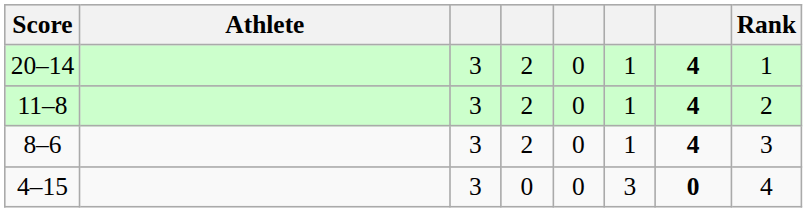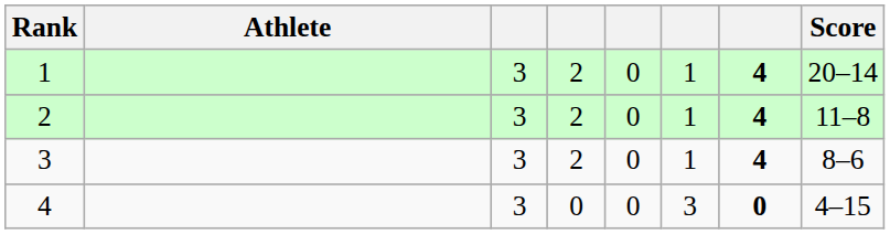columns swapped: Rank <-> Score
